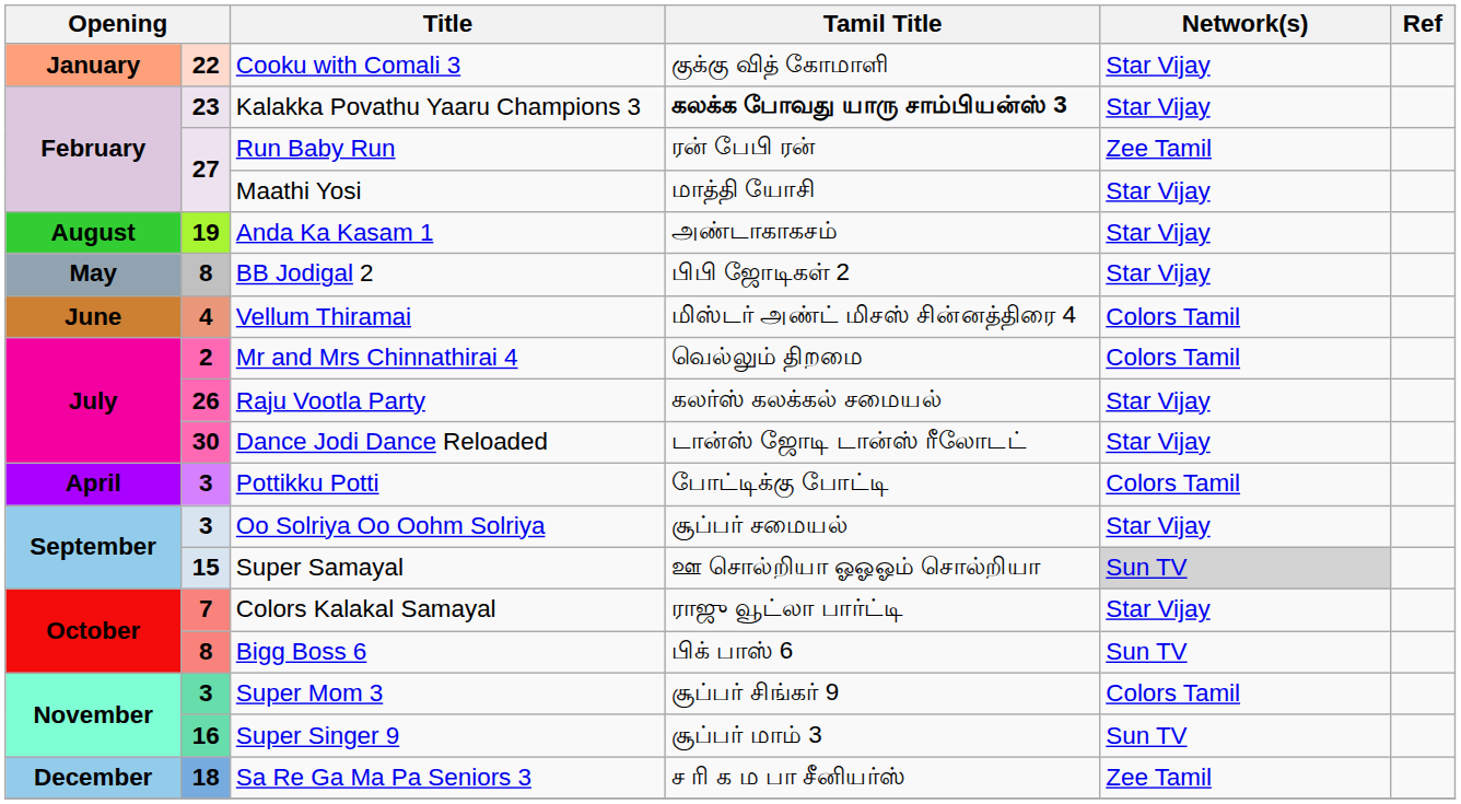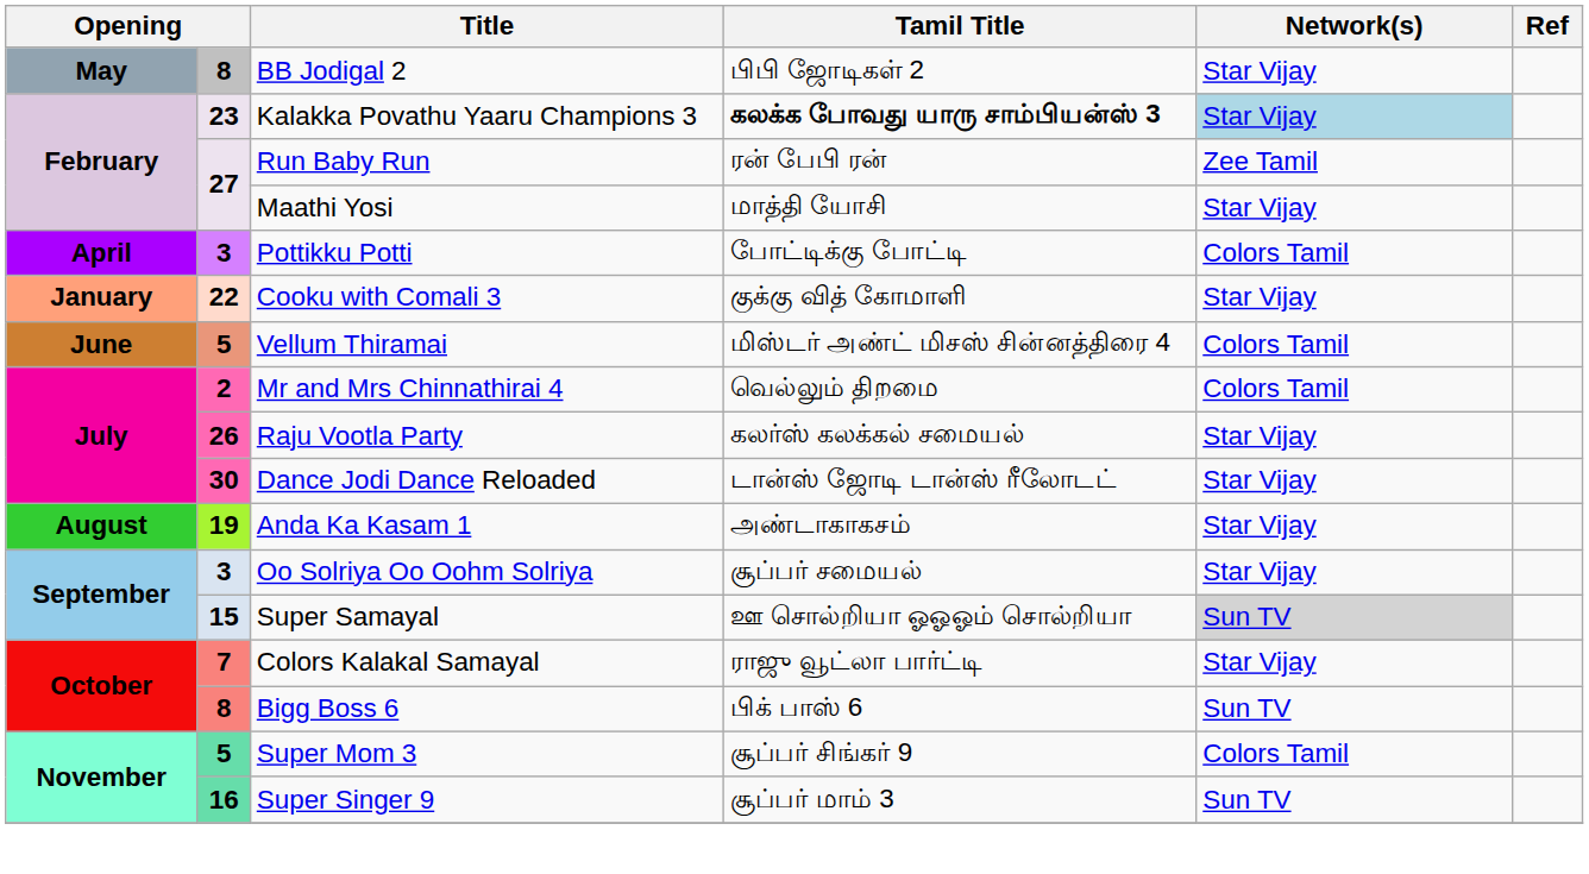rows swapped: Cooku with Comali 3 <-> BB Jodigal 2
Kalakka Povathu Yaaru Champions 3 | Network(s): no background -> lightblue background
rows swapped: Pottikku Potti <-> Anda Ka Kasam 1
Vellum Thiramai | column 2: 4 -> 5
Super Mom 3 | column 2: 3 -> 5
- row: December | 18 | Sa Re Ga Ma Pa Seniors 3 | ச ரி க ம பா சீனியர்ஸ் | Zee Tamil
